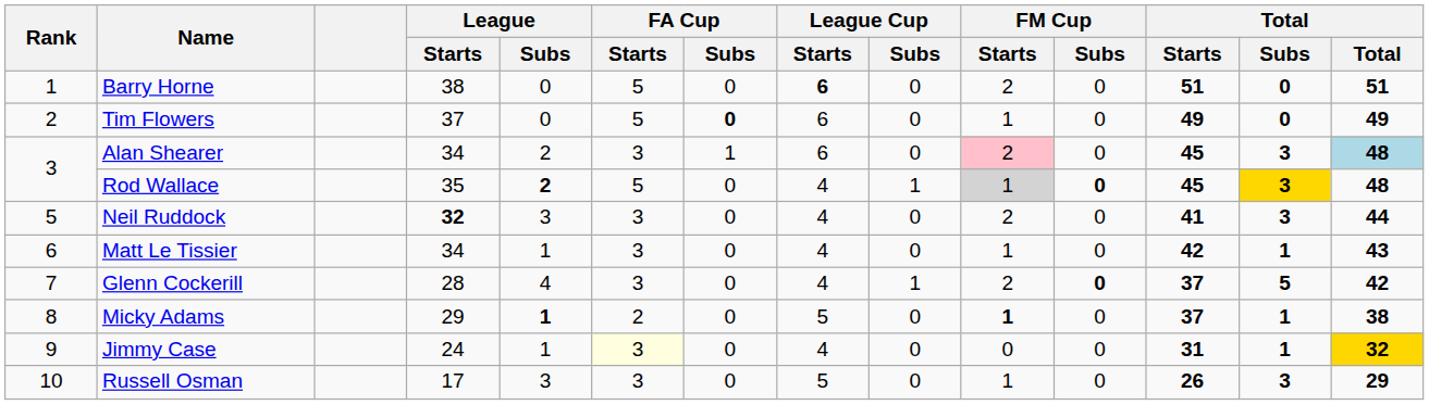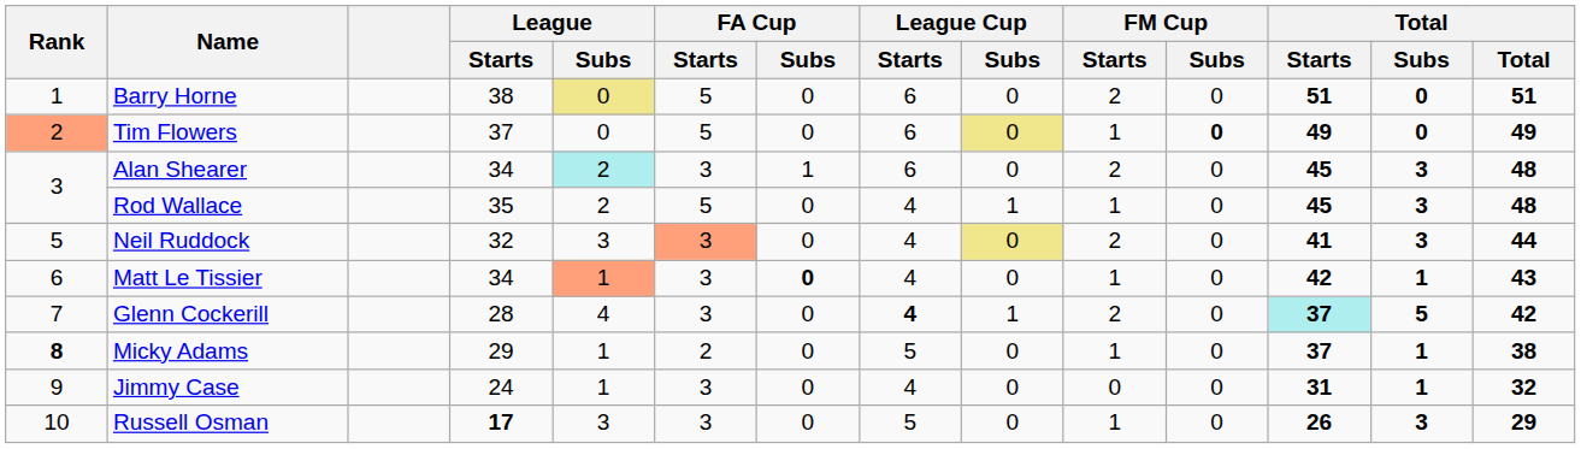Barry Horne | League / Subs: no background -> khaki background
Barry Horne | League Cup / Starts: bold -> normal
Tim Flowers | Rank: no background -> lightsalmon background
Tim Flowers | FA Cup / Subs: bold -> normal
Tim Flowers | League Cup / Subs: no background -> khaki background
Tim Flowers | FM Cup / Subs: normal -> bold
Alan Shearer | League / Subs: no background -> paleturquoise background
Alan Shearer | FM Cup / Starts: pink background -> no background
Alan Shearer | Total: lightblue background -> no background
Rod Wallace | League / Subs: bold -> normal
Rod Wallace | FM Cup / Starts: lightgrey background -> no background
Rod Wallace | FM Cup / Subs: bold -> normal
Rod Wallace | Total / Subs: gold background -> no background
Neil Ruddock | League / Starts: bold -> normal
Neil Ruddock | FA Cup / Starts: no background -> lightsalmon background
Neil Ruddock | League Cup / Subs: no background -> khaki background
Matt Le Tissier | League / Subs: no background -> lightsalmon background
Matt Le Tissier | FA Cup / Subs: normal -> bold
Glenn Cockerill | League Cup / Starts: normal -> bold
Glenn Cockerill | FM Cup / Subs: bold -> normal
Glenn Cockerill | Total / Starts: no background -> paleturquoise background
Micky Adams | Rank: normal -> bold
Micky Adams | League / Subs: bold -> normal
Micky Adams | FM Cup / Starts: bold -> normal
Jimmy Case | FA Cup / Starts: lightyellow background -> no background
Jimmy Case | Total: gold background -> no background
Russell Osman | League / Starts: normal -> bold
